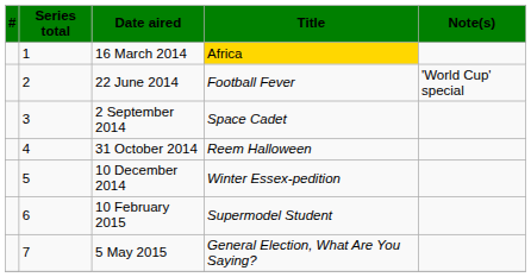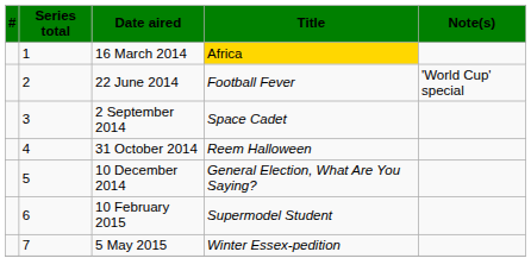10 December 2014 | Title: Winter Essex-pedition -> General Election, What Are You Saying?
5 May 2015 | Title: General Election, What Are You Saying? -> Winter Essex-pedition
